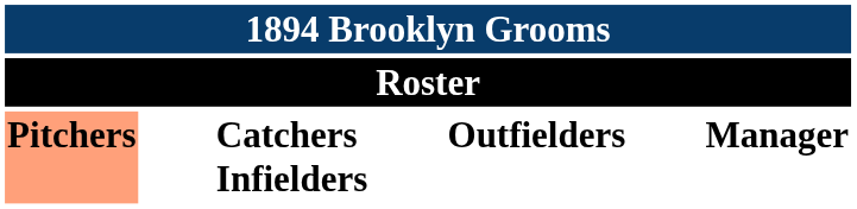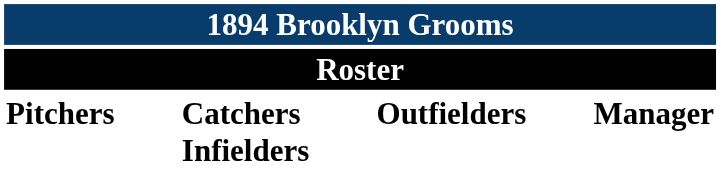Pitchers | column 1: lightsalmon background -> no background
